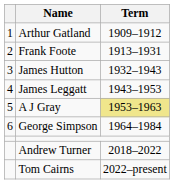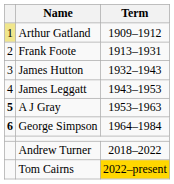Arthur Gatland | column 1: no background -> khaki background
A J Gray | column 1: normal -> bold
A J Gray | Term: khaki background -> no background
George Simpson | column 1: normal -> bold
Tom Cairns | Term: no background -> gold background
